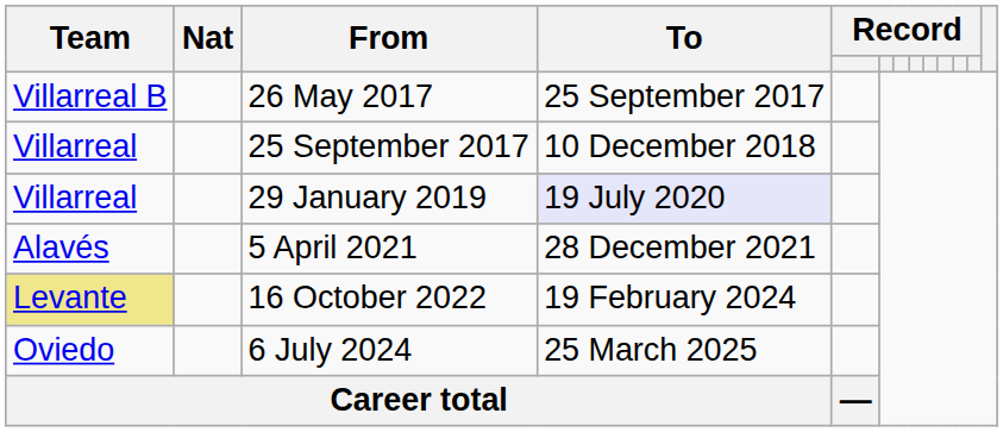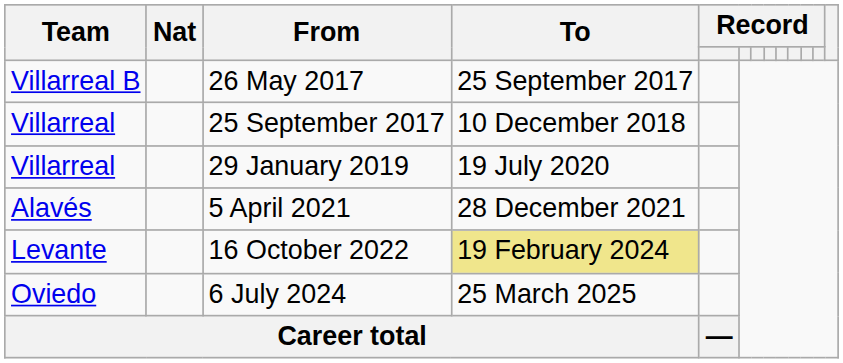29 January 2019 | To: lavender background -> no background
16 October 2022 | Team: khaki background -> no background
16 October 2022 | To: no background -> khaki background
